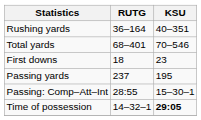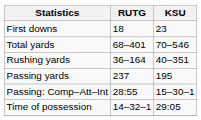rows swapped: First downs <-> Rushing yards
Time of possession | KSU: bold -> normal
